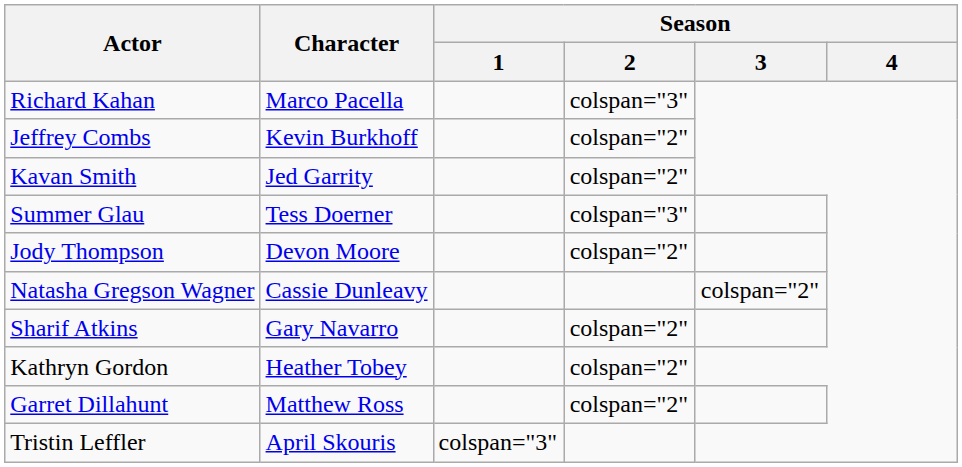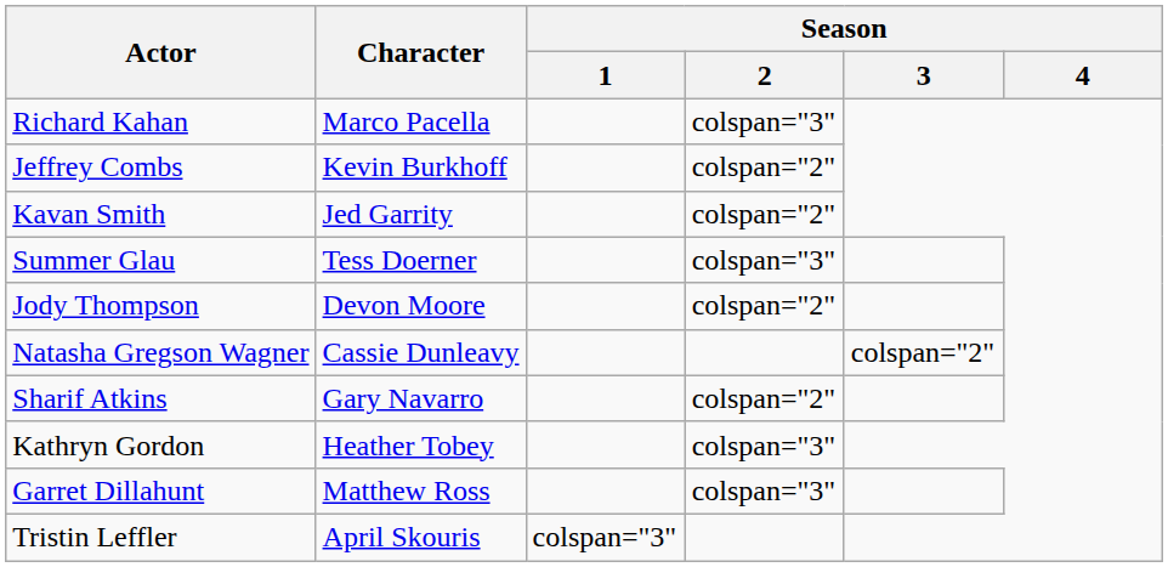Kathryn Gordon | Season / 2: colspan="2" -> colspan="3"
Garret Dillahunt | Season / 2: colspan="2" -> colspan="3"
